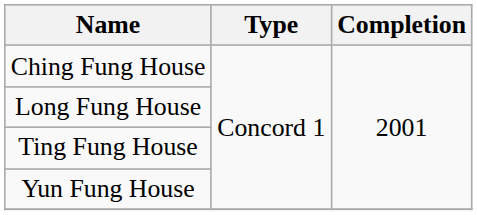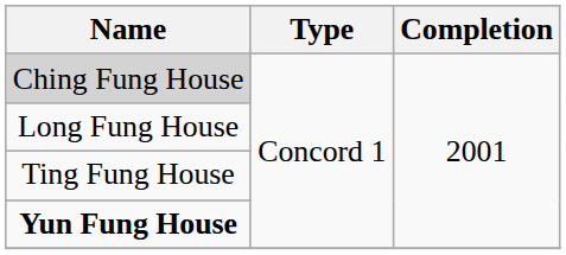Ching Fung House | Name: no background -> lightgrey background
Yun Fung House | Name: normal -> bold
